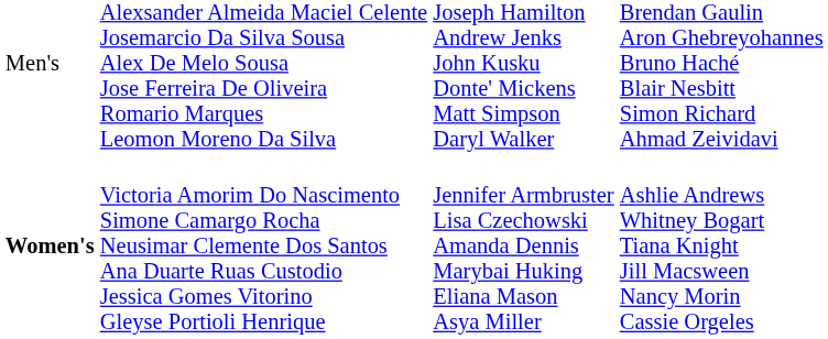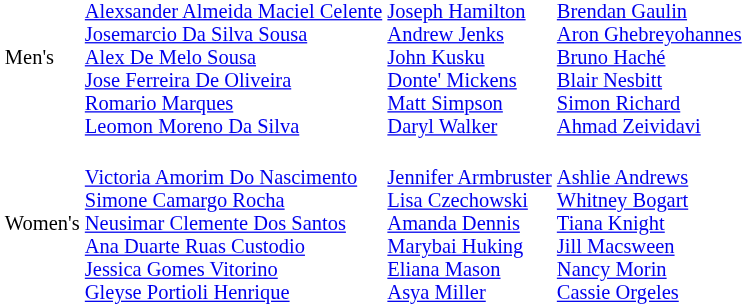Women's | column 1: bold -> normal
